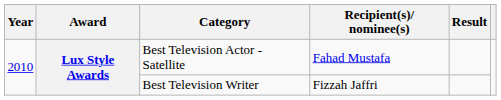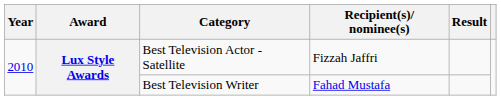Best Television Actor - Satellite | Recipient(s)/ nominee(s): Fahad Mustafa -> Fizzah Jaffri
Best Television Writer | Recipient(s)/ nominee(s): Fizzah Jaffri -> Fahad Mustafa
